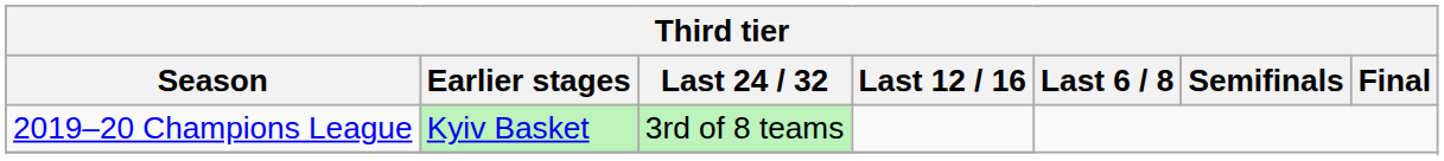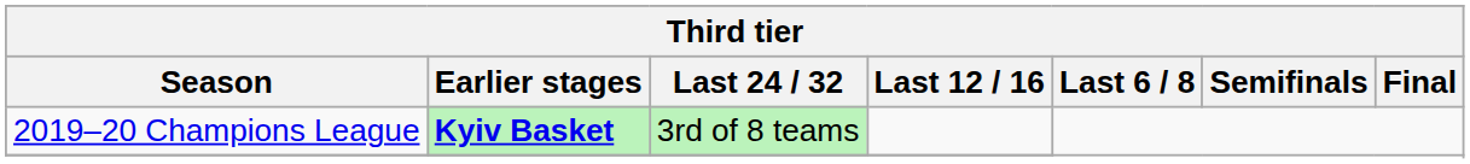2019–20 Champions League | Earlier stages: normal -> bold
